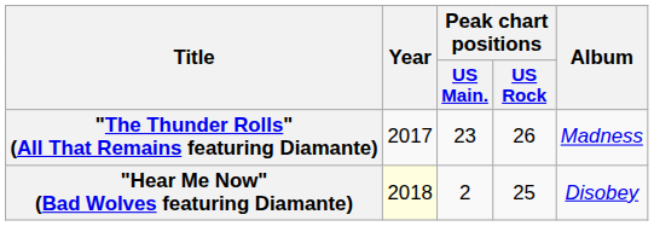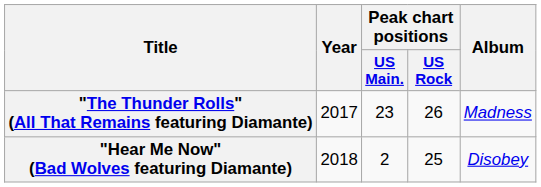"Hear Me Now" (Bad Wolves featuring Diamante) | Year: lightyellow background -> no background
